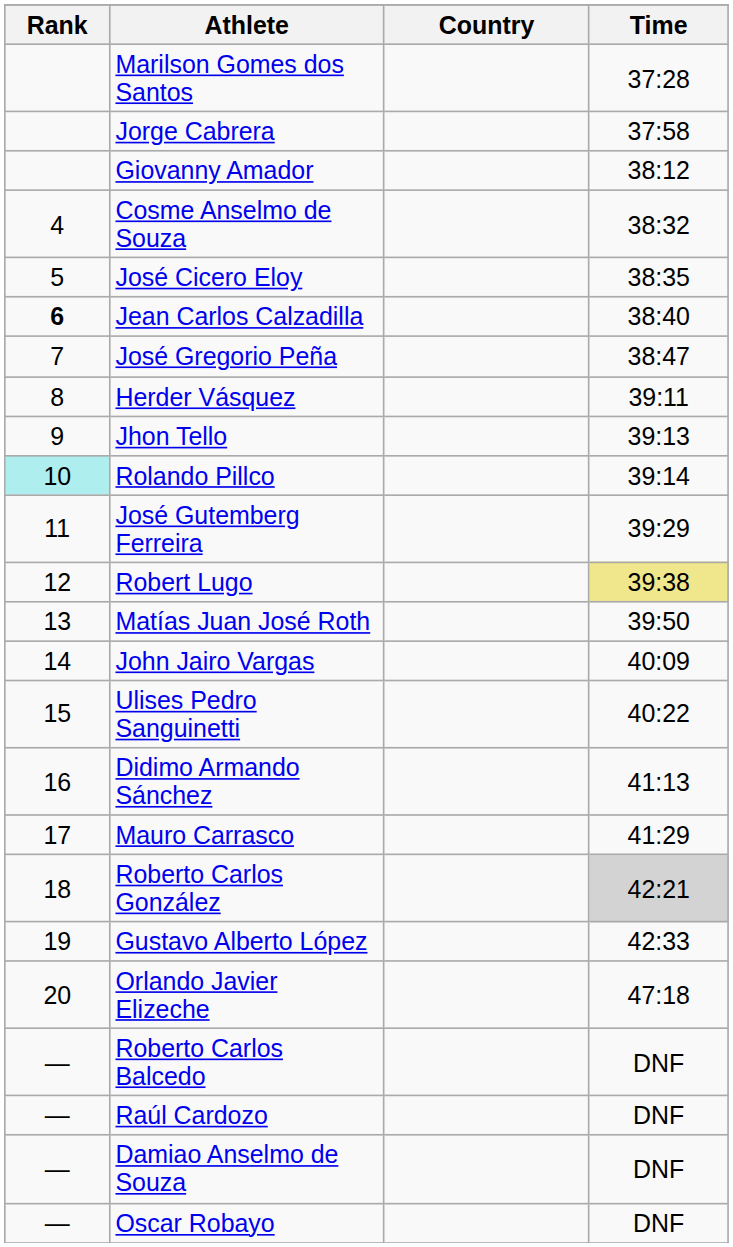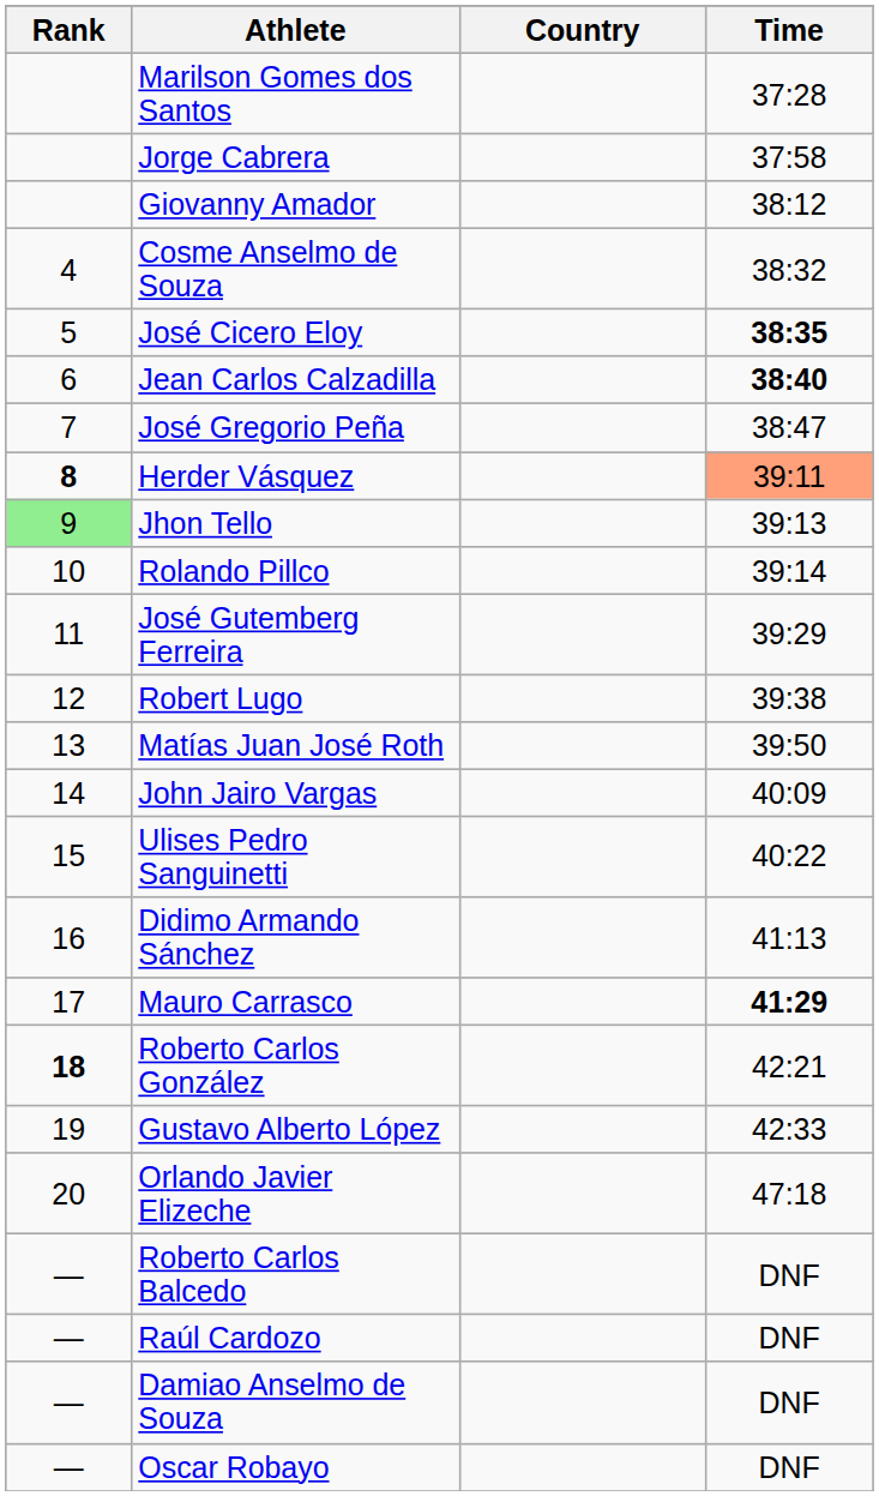José Cicero Eloy | Time: normal -> bold
Jean Carlos Calzadilla | Rank: bold -> normal
Jean Carlos Calzadilla | Time: normal -> bold
Herder Vásquez | Rank: normal -> bold
Herder Vásquez | Time: no background -> lightsalmon background
Jhon Tello | Rank: no background -> lightgreen background
Rolando Pillco | Rank: paleturquoise background -> no background
Robert Lugo | Time: khaki background -> no background
Mauro Carrasco | Time: normal -> bold
Roberto Carlos González | Rank: normal -> bold
Roberto Carlos González | Time: lightgrey background -> no background
